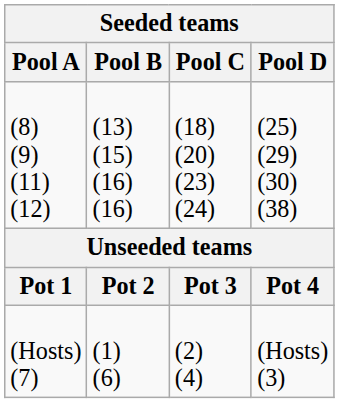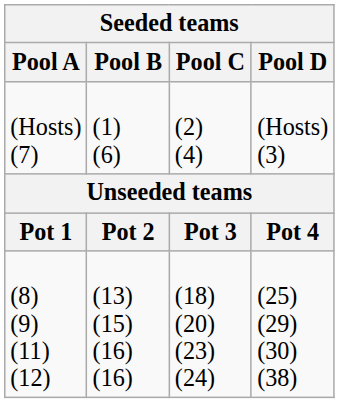rows swapped: (Hosts) (7) <-> (8) (9) (11) (12)
